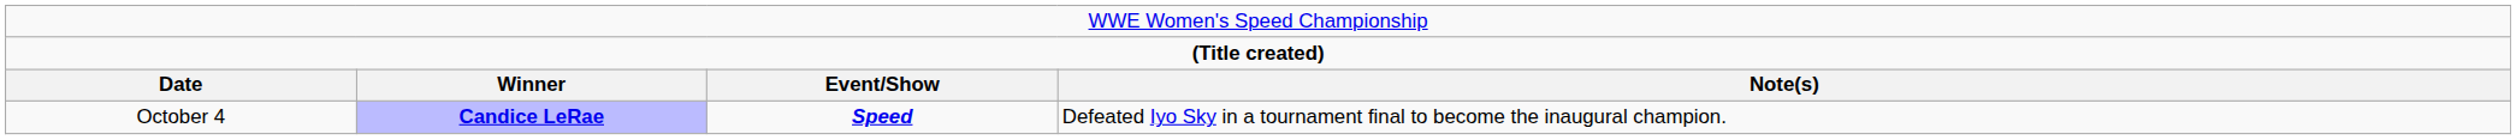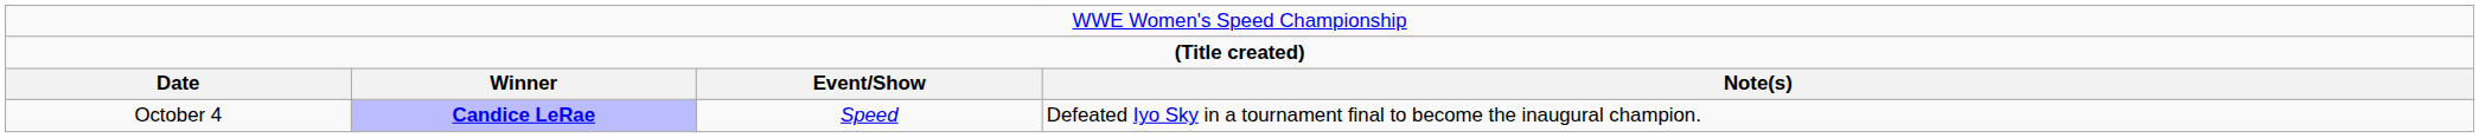October 4 | column 3: bold -> normal
